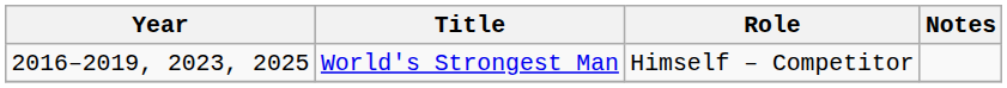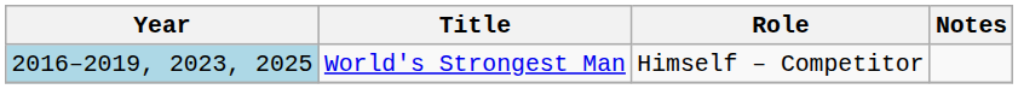World's Strongest Man | Year: no background -> lightblue background
